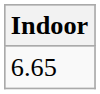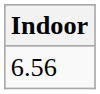row 2 | column 1: 6.65 -> 6.56
